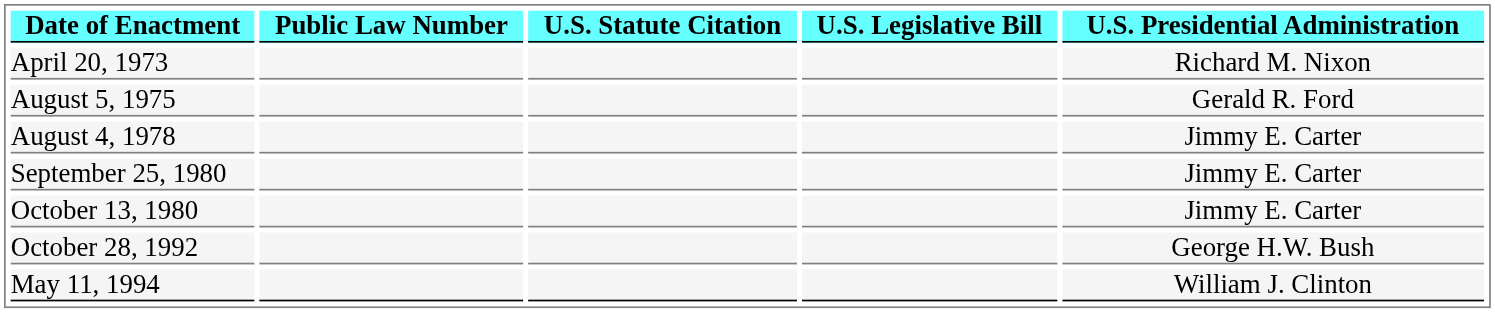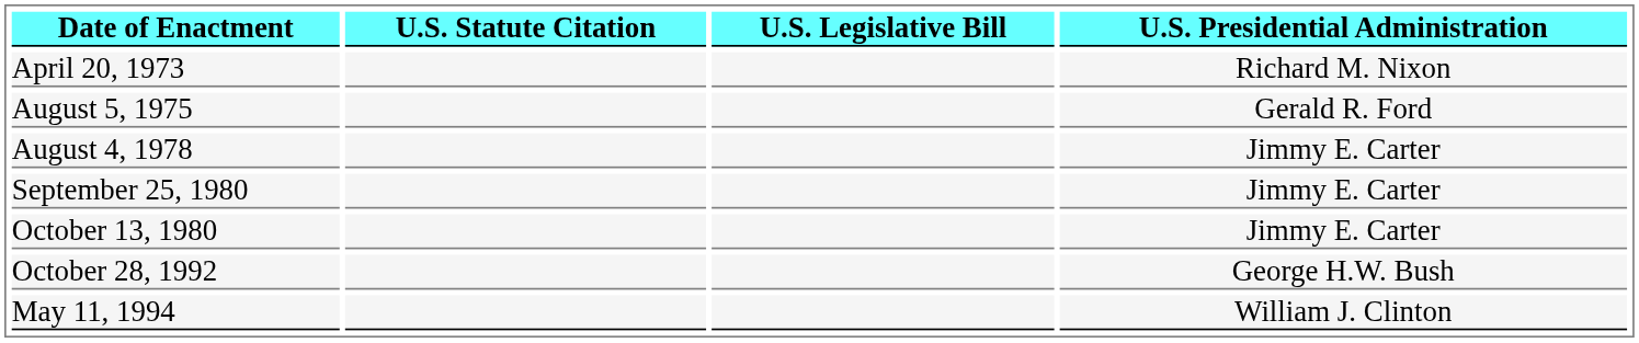- column: Public Law Number
